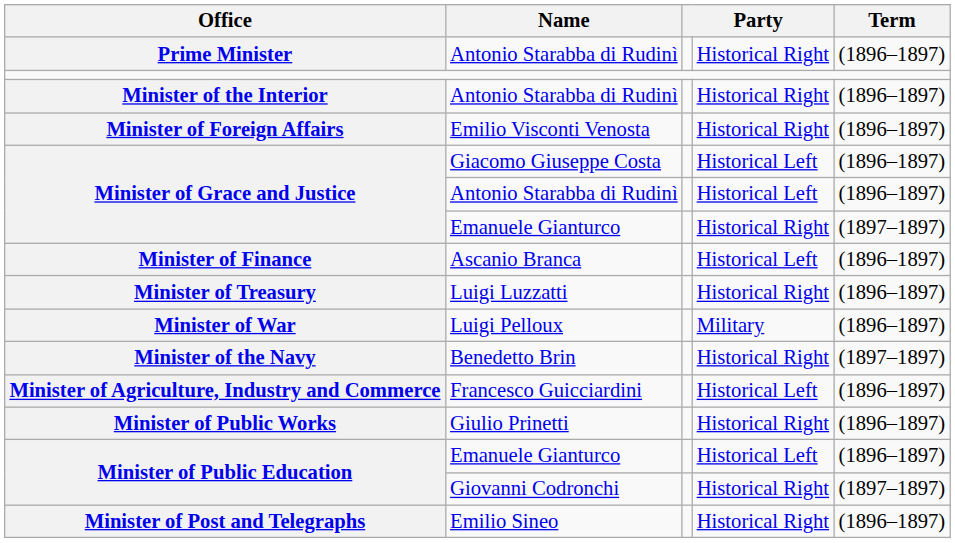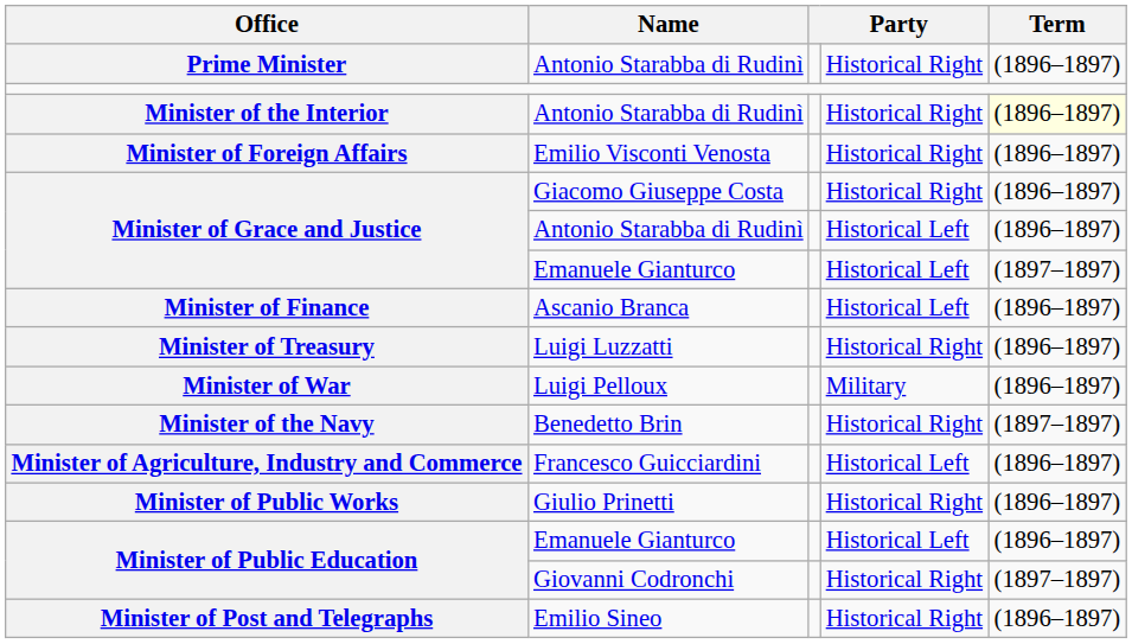Minister of the Interior | Term: no background -> lightyellow background
Minister of Grace and Justice / Giacomo Giuseppe Costa | column 4: Historical Left -> Historical Right
Minister of Grace and Justice / Emanuele Gianturco | column 4: Historical Right -> Historical Left
